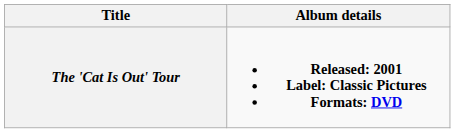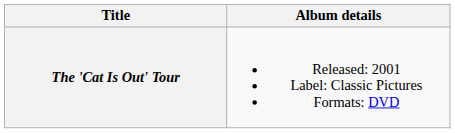The 'Cat Is Out' Tour | Album details: bold -> normal
